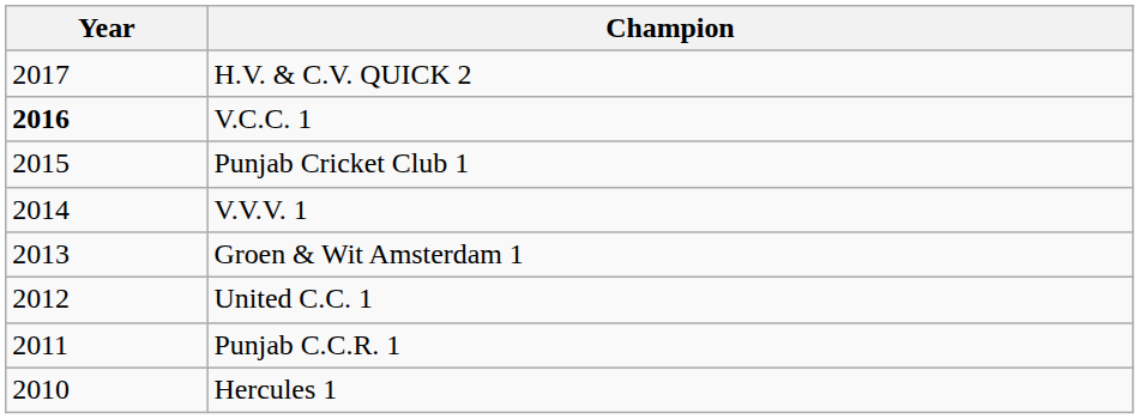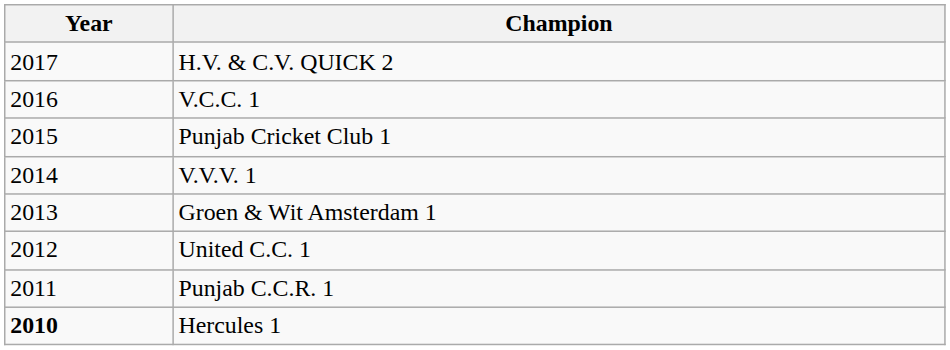V.C.C. 1 | Year: bold -> normal
Hercules 1 | Year: normal -> bold
